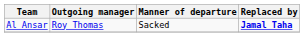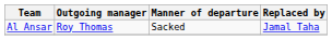Al Ansar | Replaced by: bold -> normal
